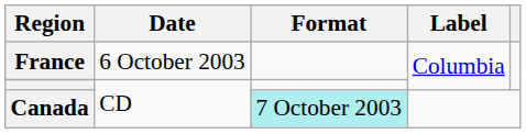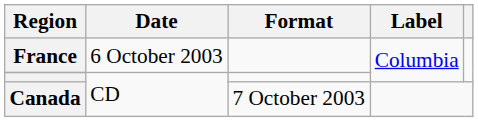Canada | Format: paleturquoise background -> no background
